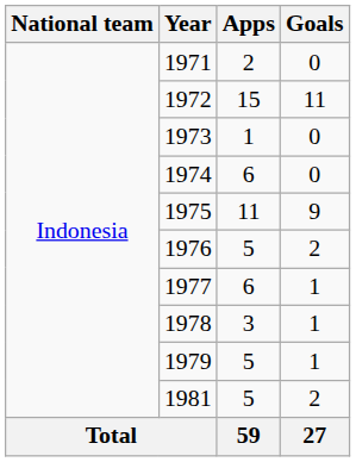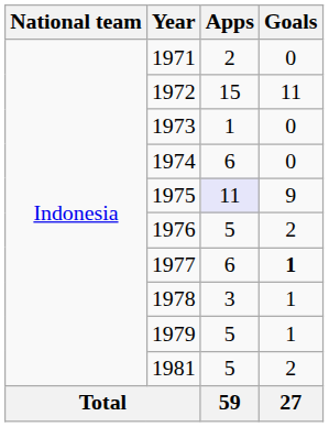1975 | Apps: no background -> lavender background
1977 | Goals: normal -> bold
